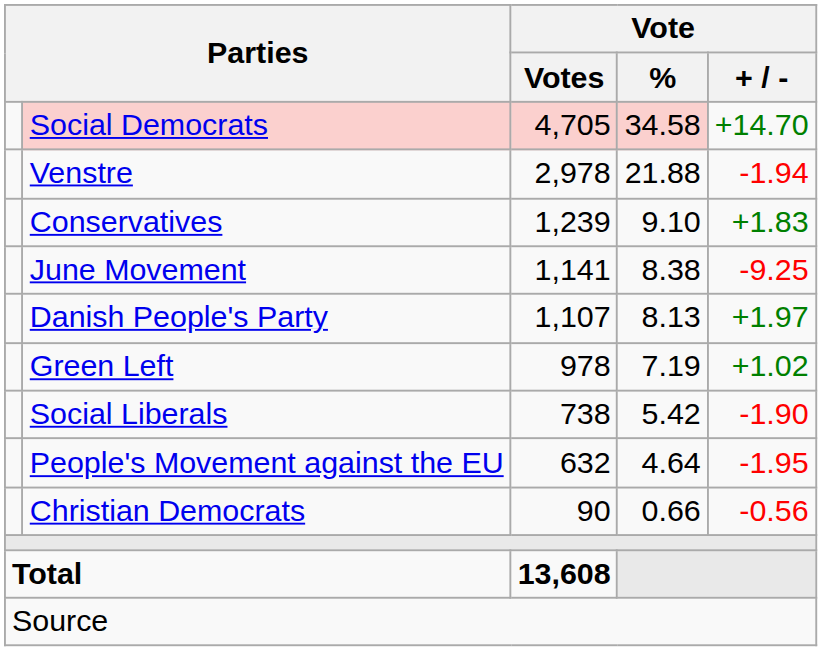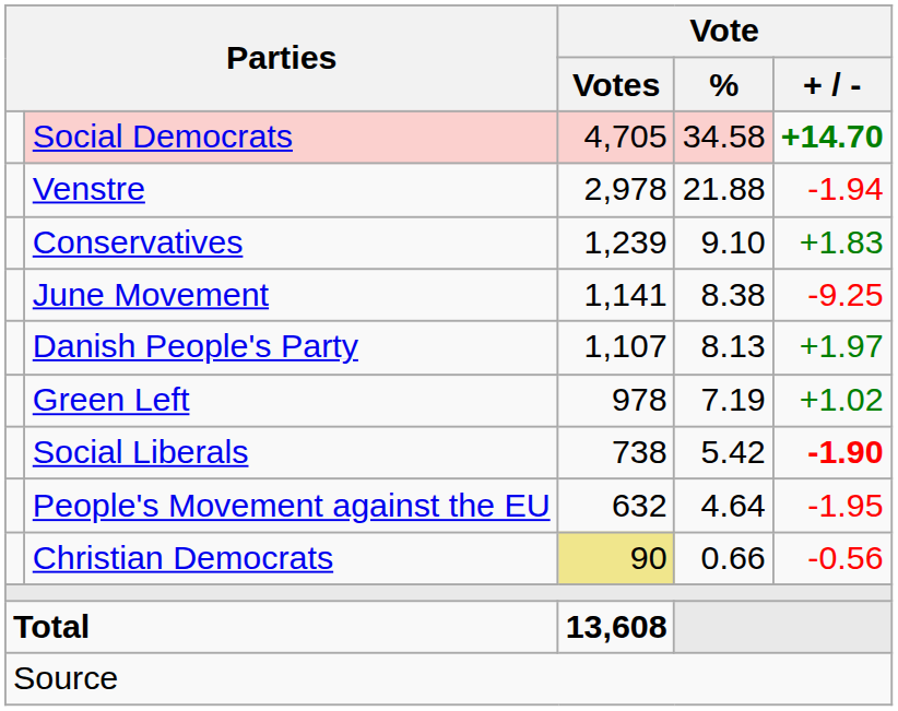Social Democrats | Vote / + / -: normal -> bold
Social Liberals | Vote / + / -: normal -> bold
Christian Democrats | Vote / Votes: no background -> khaki background
